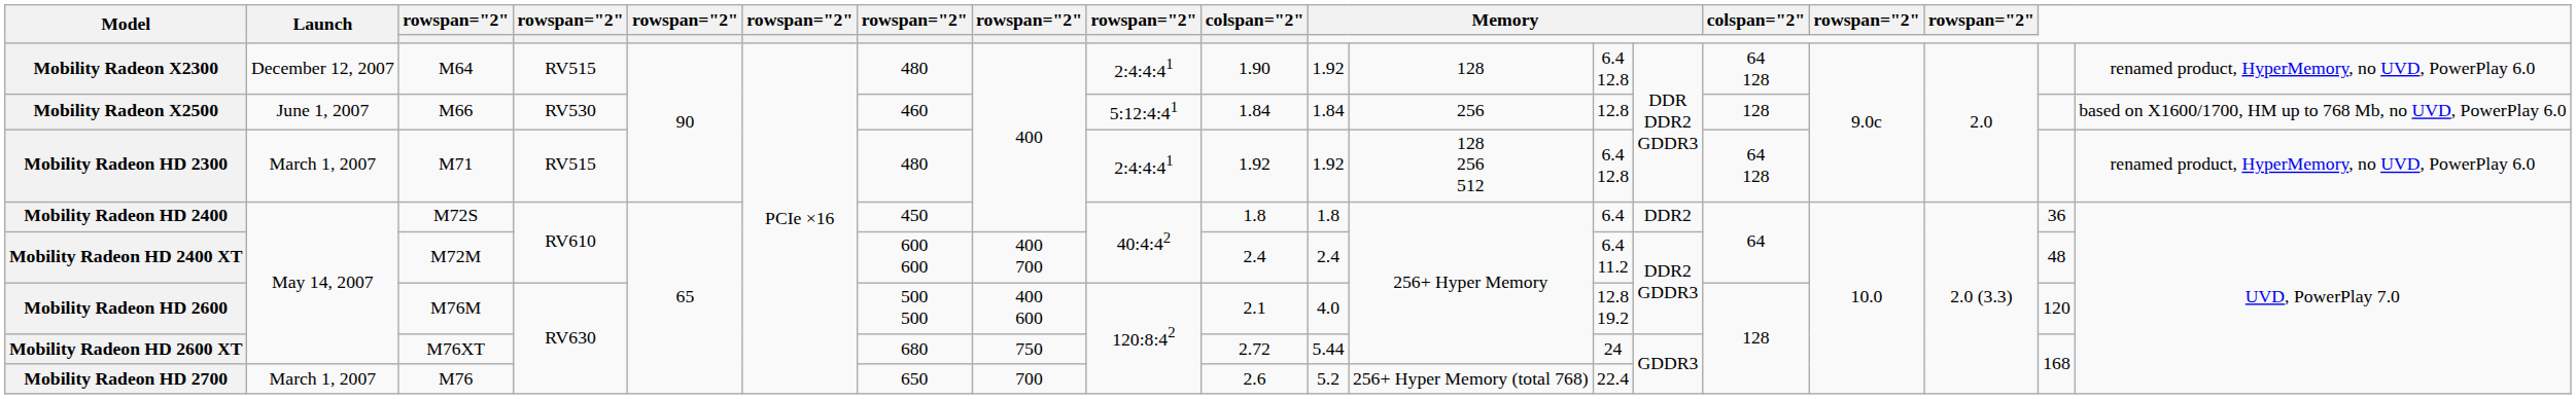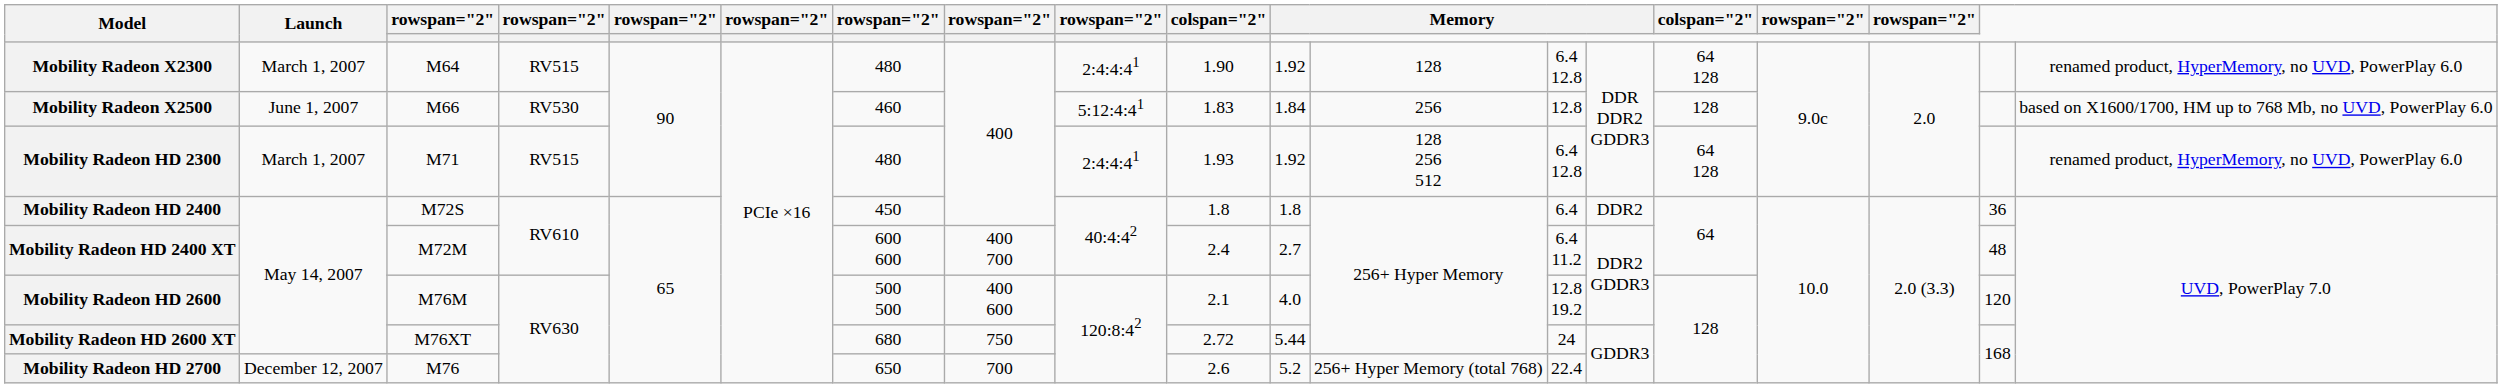Mobility Radeon X2300 | Launch: December 12, 2007 -> March 1, 2007
Mobility Radeon X2500 | column 10: 1.84 -> 1.83
Mobility Radeon HD 2300 | column 10: 1.92 -> 1.93
Mobility Radeon HD 2400 XT | column 11: 2.4 -> 2.7
Mobility Radeon HD 2700 | Launch: March 1, 2007 -> December 12, 2007
